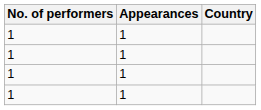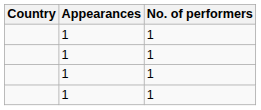columns swapped: Country <-> No. of performers
